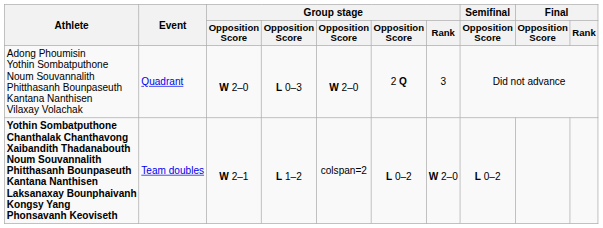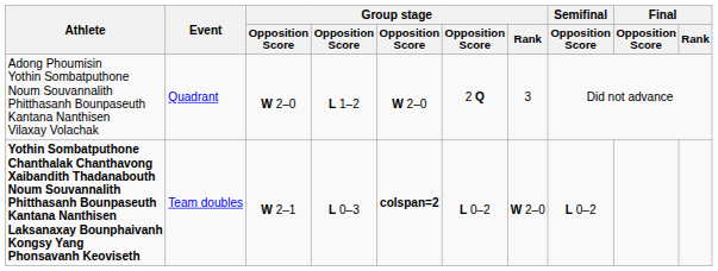row 3 | column 4: L 0–3 -> L 1–2
row 4 | column 4: L 1–2 -> L 0–3
row 4 | column 5: normal -> bold
